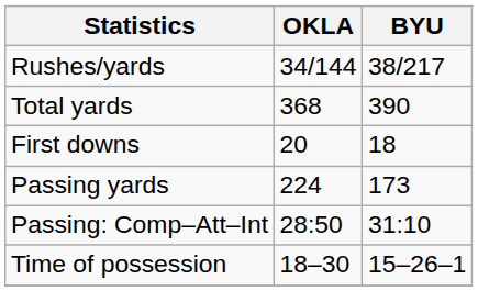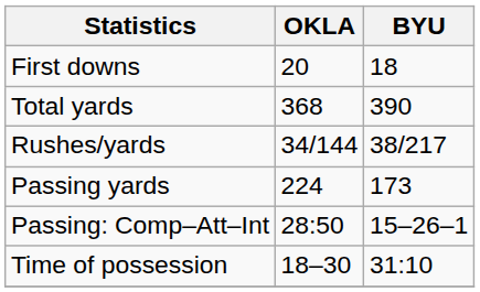rows swapped: First downs <-> Rushes/yards
Passing: Comp–Att–Int | BYU: 31:10 -> 15–26–1
Time of possession | BYU: 15–26–1 -> 31:10
